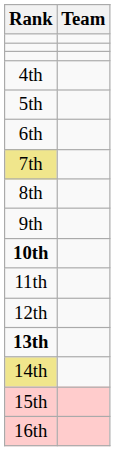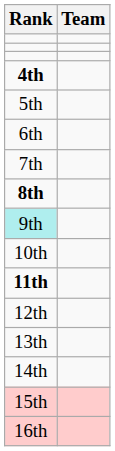row 5 | Rank: normal -> bold
row 8 | Rank: khaki background -> no background
row 9 | Rank: normal -> bold
row 10 | Rank: no background -> paleturquoise background
row 11 | Rank: bold -> normal
row 12 | Rank: normal -> bold
row 14 | Rank: bold -> normal
row 15 | Rank: khaki background -> no background
